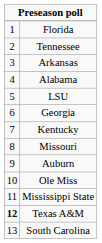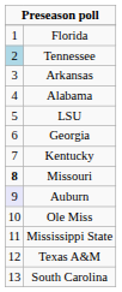Tennessee | column 1: no background -> lightblue background
Missouri | column 1: normal -> bold
Auburn | column 1: no background -> lavender background
Texas A&M | column 1: bold -> normal
